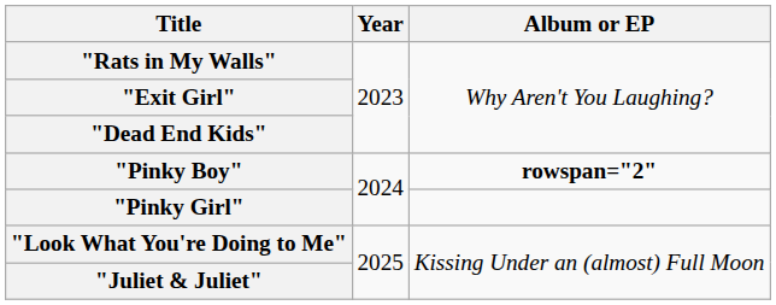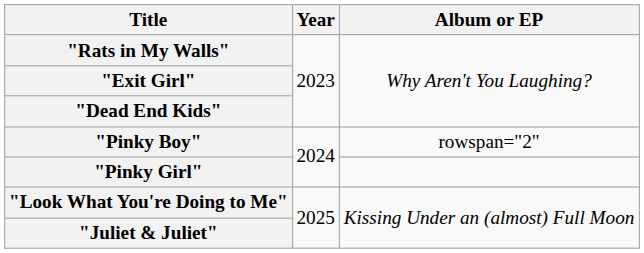"Pinky Boy" | Album or EP: bold -> normal
